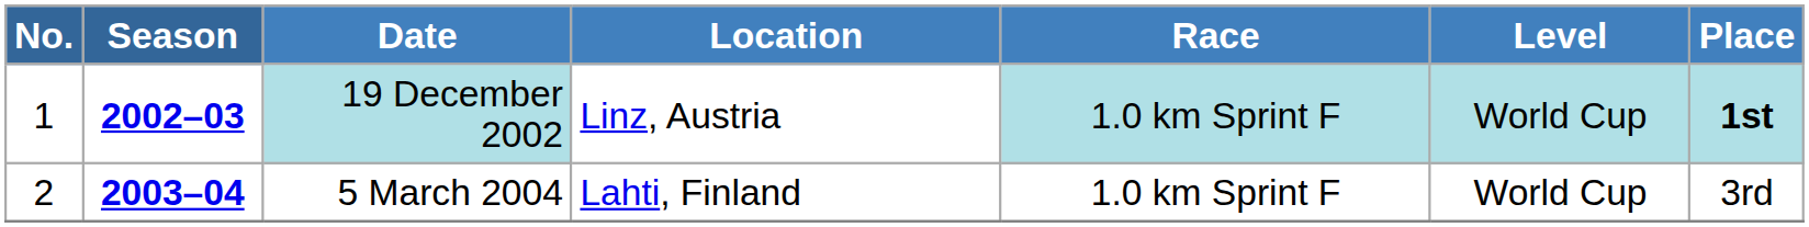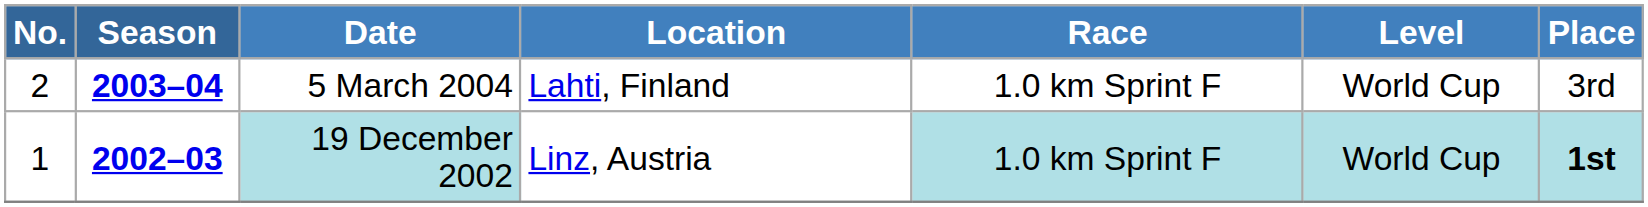rows swapped: 19 December 2002 <-> 5 March 2004
